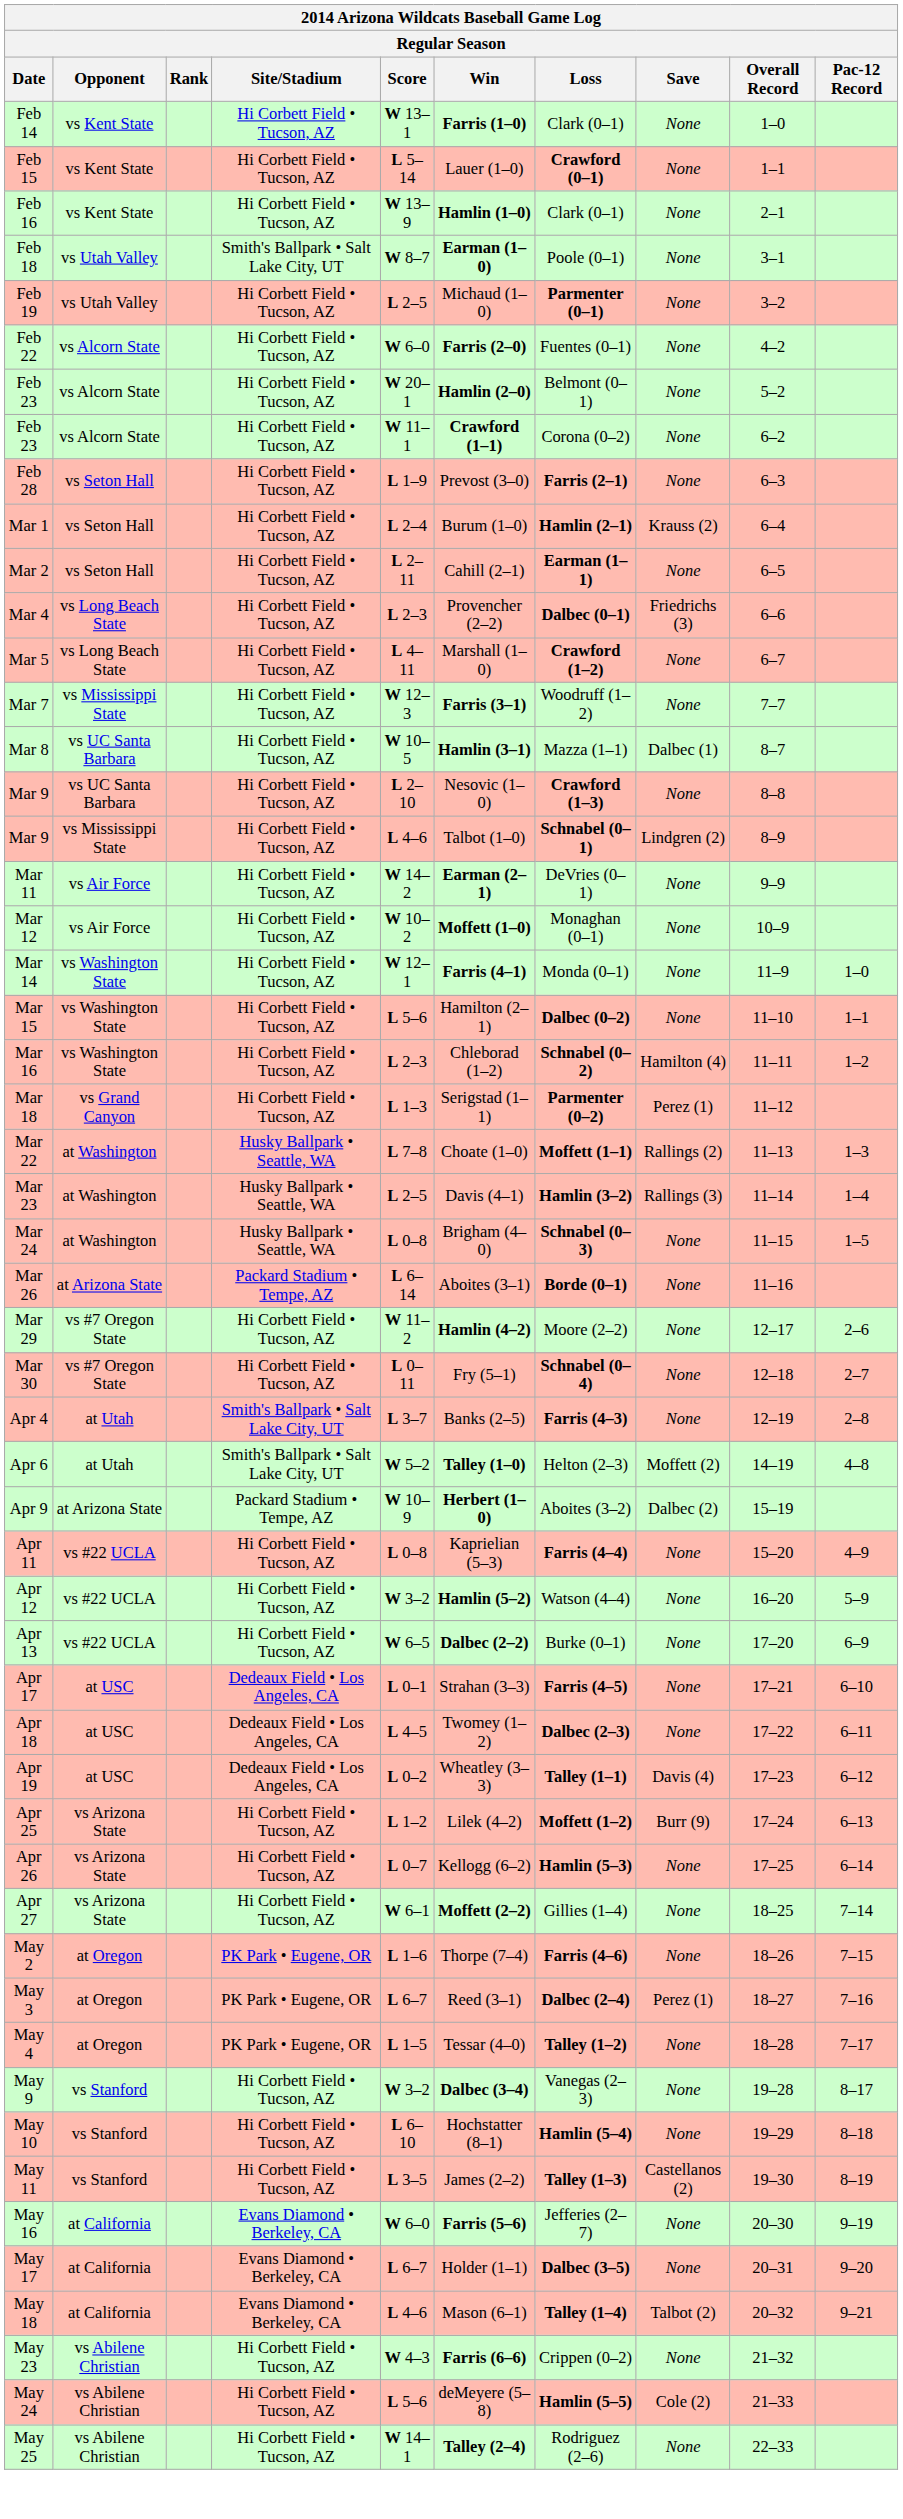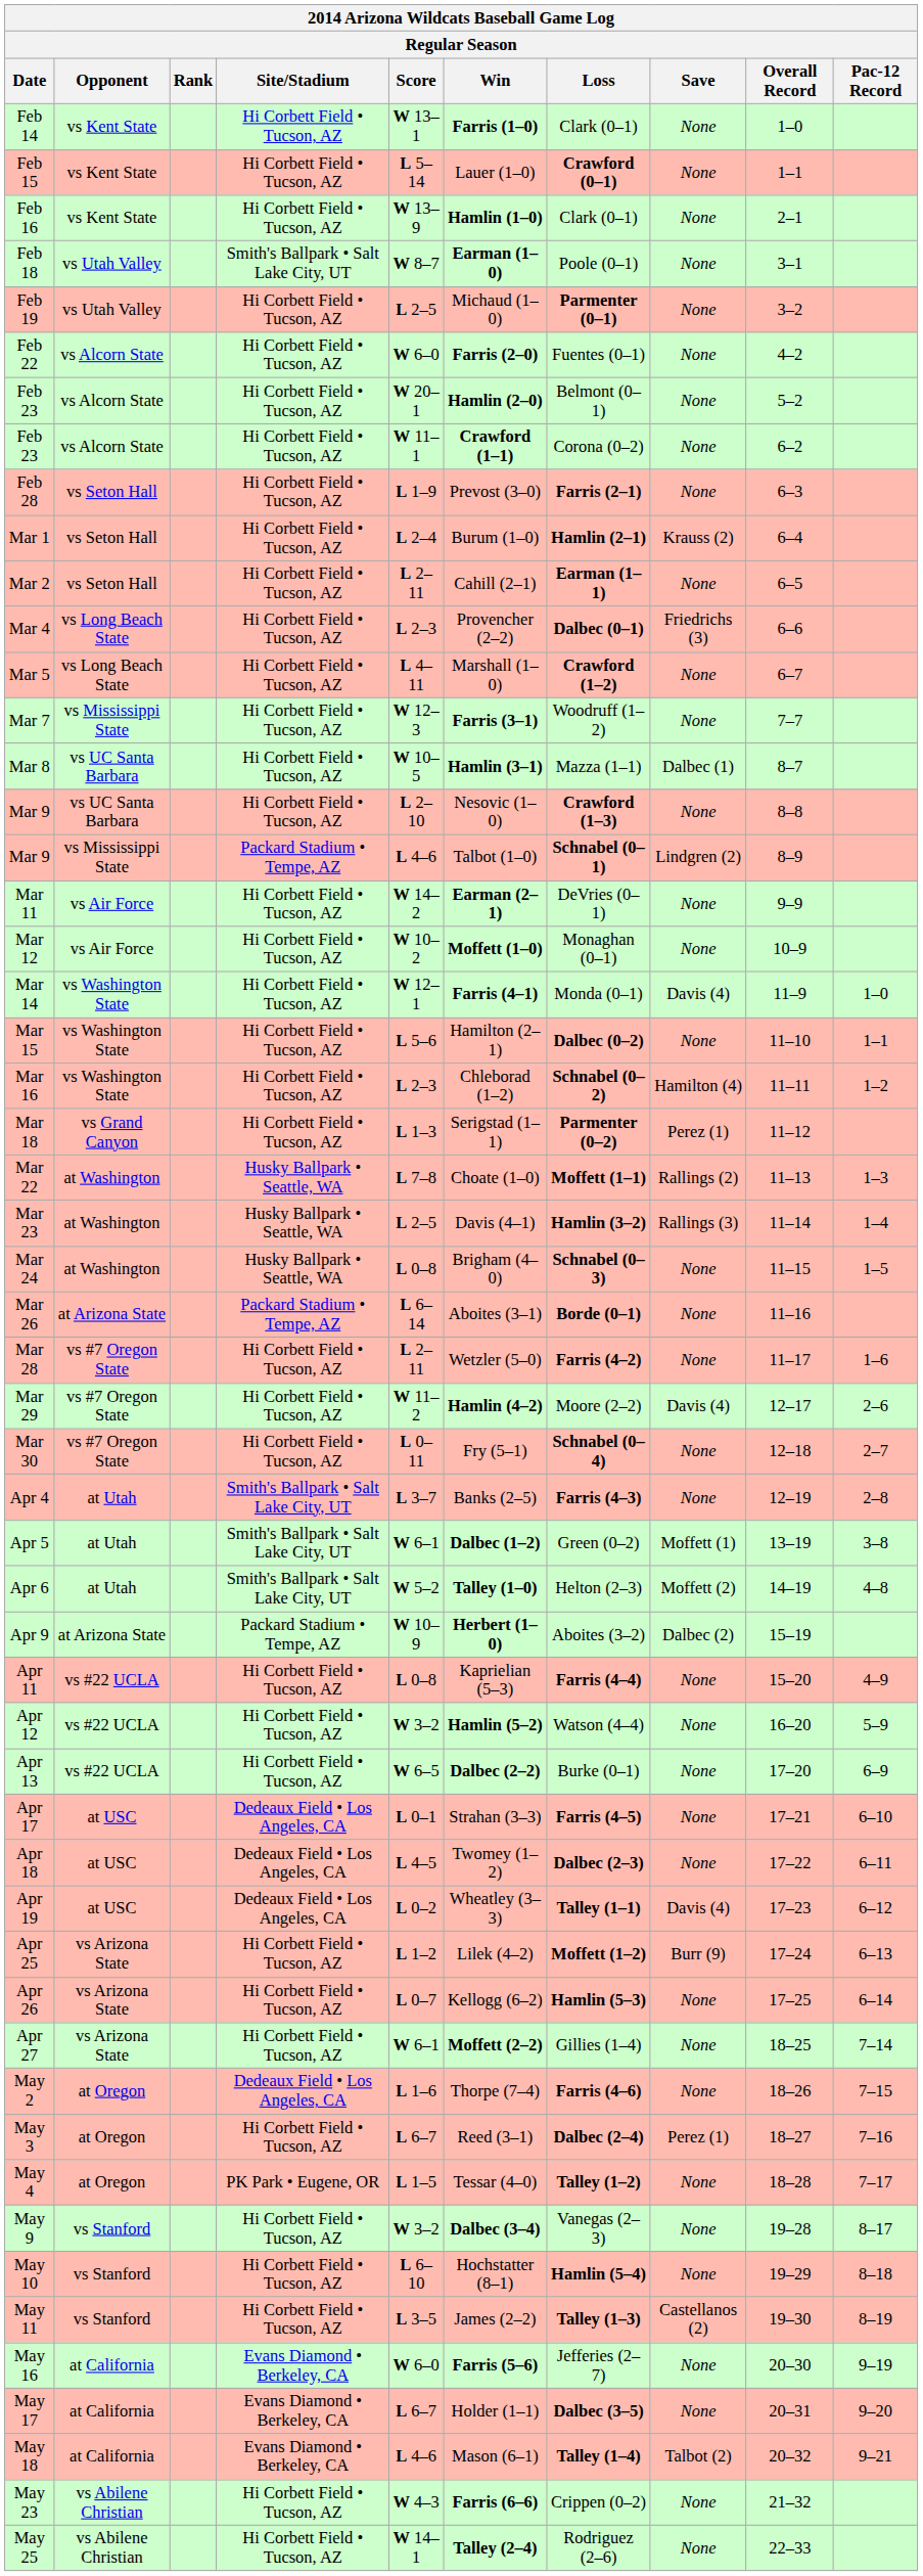Mar 9 / vs Mississippi State | Site/Stadium: Hi Corbett Field • Tucson, AZ -> Packard Stadium • Tempe, AZ
Mar 14 | Save: None -> Davis (4)
+ row: Mar 28 | vs #7 Oregon State | Hi Corbett Field • Tucson, AZ | L 2–11 | Wetzler (5–0) | Farris (4–2) | None | 11–17 | 1–6
Mar 29 | Save: None -> Davis (4)
+ row: Apr 5 | at Utah | Smith's Ballpark • Salt Lake City, UT | W 6–1 | Dalbec (1–2) | Green (0–2) | Moffett (1) | 13–19 | 3–8
May 2 | Site/Stadium: PK Park • Eugene, OR -> Dedeaux Field • Los Angeles, CA
May 3 | Site/Stadium: PK Park • Eugene, OR -> Hi Corbett Field • Tucson, AZ
- row: May 24 | vs Abilene Christian | Hi Corbett Field • Tucson, AZ | L 5–6 | deMeyere (5–8) | Hamlin (5–5) | Cole (2) | 21–33
